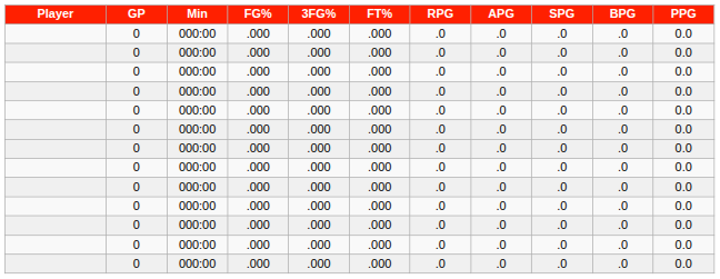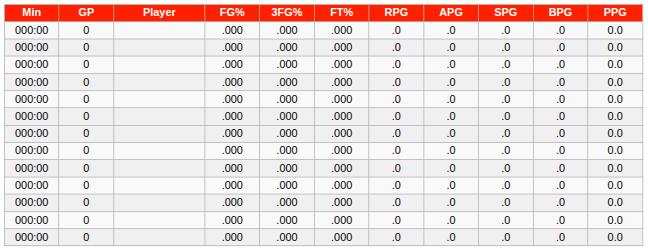columns swapped: Player <-> Min
